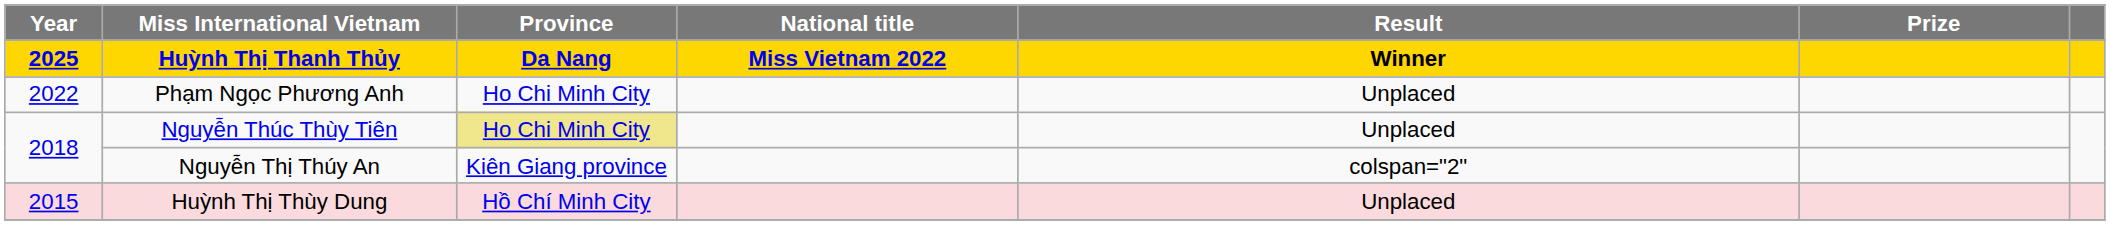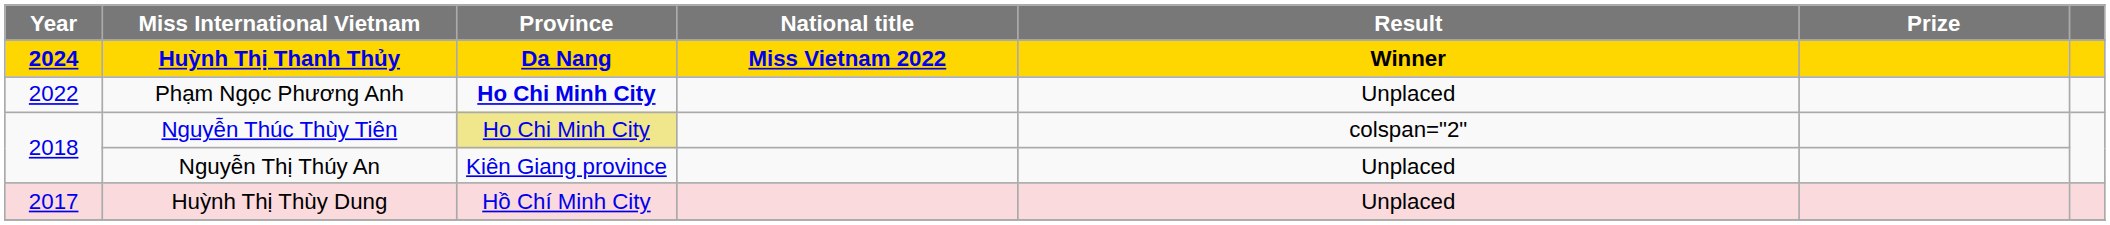Huỳnh Thị Thanh Thủy | Year: 2025 -> 2024
Phạm Ngọc Phương Anh | Province: normal -> bold
Nguyễn Thúc Thùy Tiên | Result: Unplaced -> colspan="2"
Nguyễn Thị Thúy An | Result: colspan="2" -> Unplaced
Huỳnh Thị Thùy Dung | Year: 2015 -> 2017
